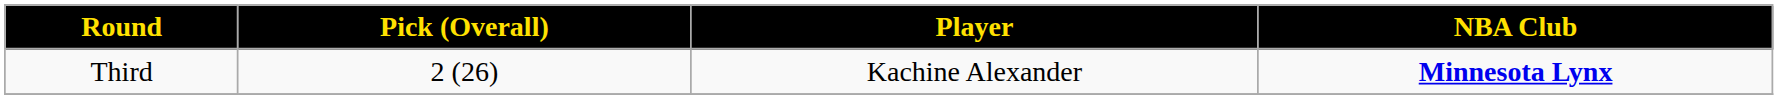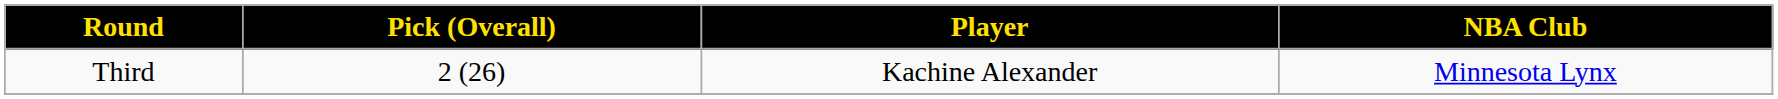Third | NBA Club: bold -> normal
